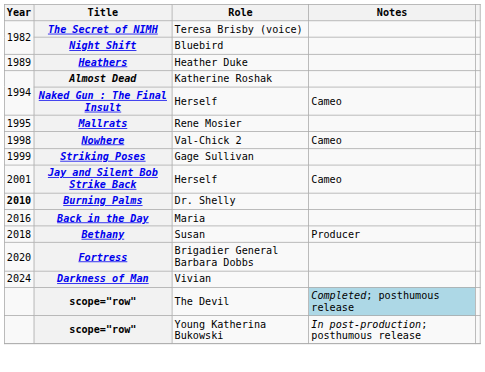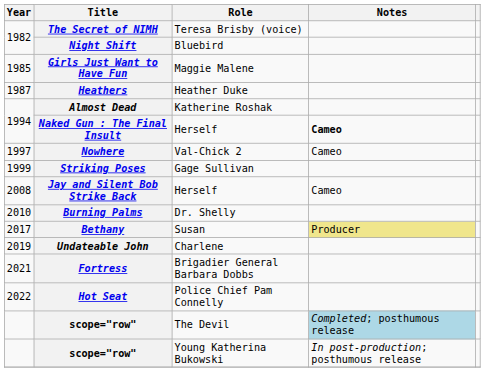+ row: 1985 | Girls Just Want to Have Fun | Maggie Malene
Heathers | Year: 1989 -> 1987
Naked Gun : The Final Insult | Notes: normal -> bold
- row: 1995 | Mallrats | Rene Mosier
Nowhere | Year: 1998 -> 1997
Jay and Silent Bob Strike Back | Year: 2001 -> 2008
Burning Palms | Year: bold -> normal
- row: 2016 | Back in the Day | Maria
Bethany | Year: 2018 -> 2017
Bethany | Notes: no background -> khaki background
+ row: 2019 | Undateable John | Charlene
Fortress | Year: 2020 -> 2021
+ row: 2022 | Hot Seat | Police Chief Pam Connelly
- row: 2024 | Darkness of Man | Vivian
